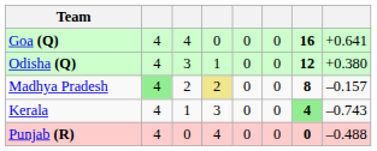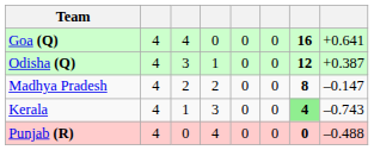Odisha (Q) | column 8: +0.380 -> +0.387
Madhya Pradesh | column 2: lightgreen background -> no background
Madhya Pradesh | column 4: khaki background -> no background
Madhya Pradesh | column 8: –0.157 -> –0.147
